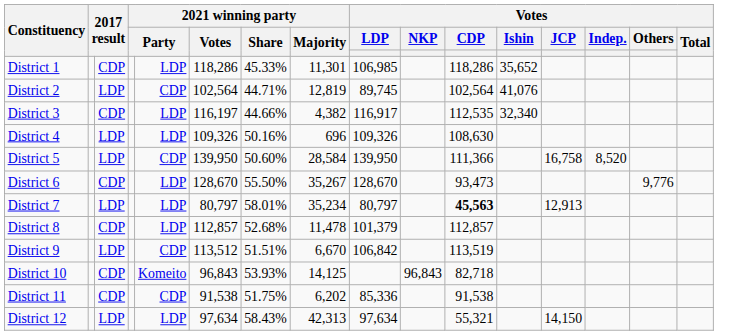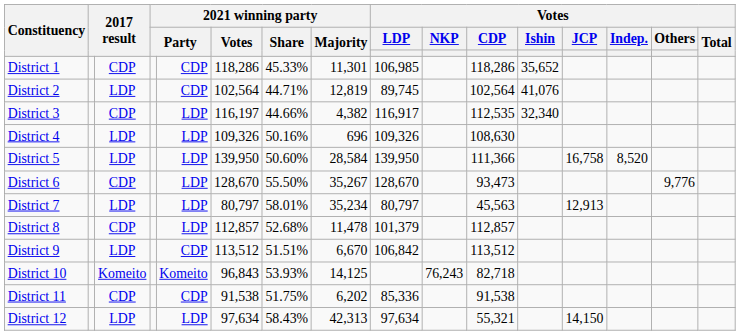District 1 | column 5: LDP -> CDP
District 5 | column 5: CDP -> LDP
District 7 | Votes / CDP: bold -> normal
District 9 | Votes / CDP: 113,519 -> 113,512
District 10 | column 3: CDP -> Komeito
District 10 | Votes / NKP: 96,843 -> 76,243
